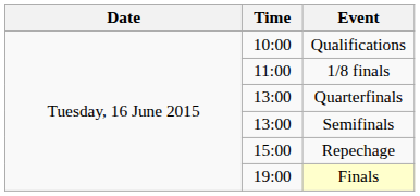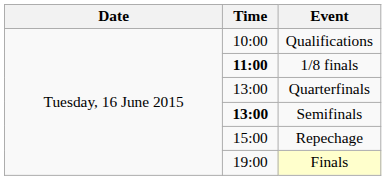1/8 finals | Time: normal -> bold
Semifinals | Time: normal -> bold
